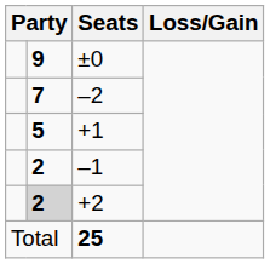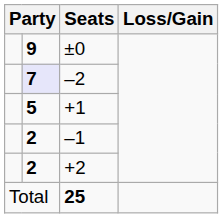–2 | column 2: no background -> lavender background
+2 | column 2: lightgrey background -> no background
